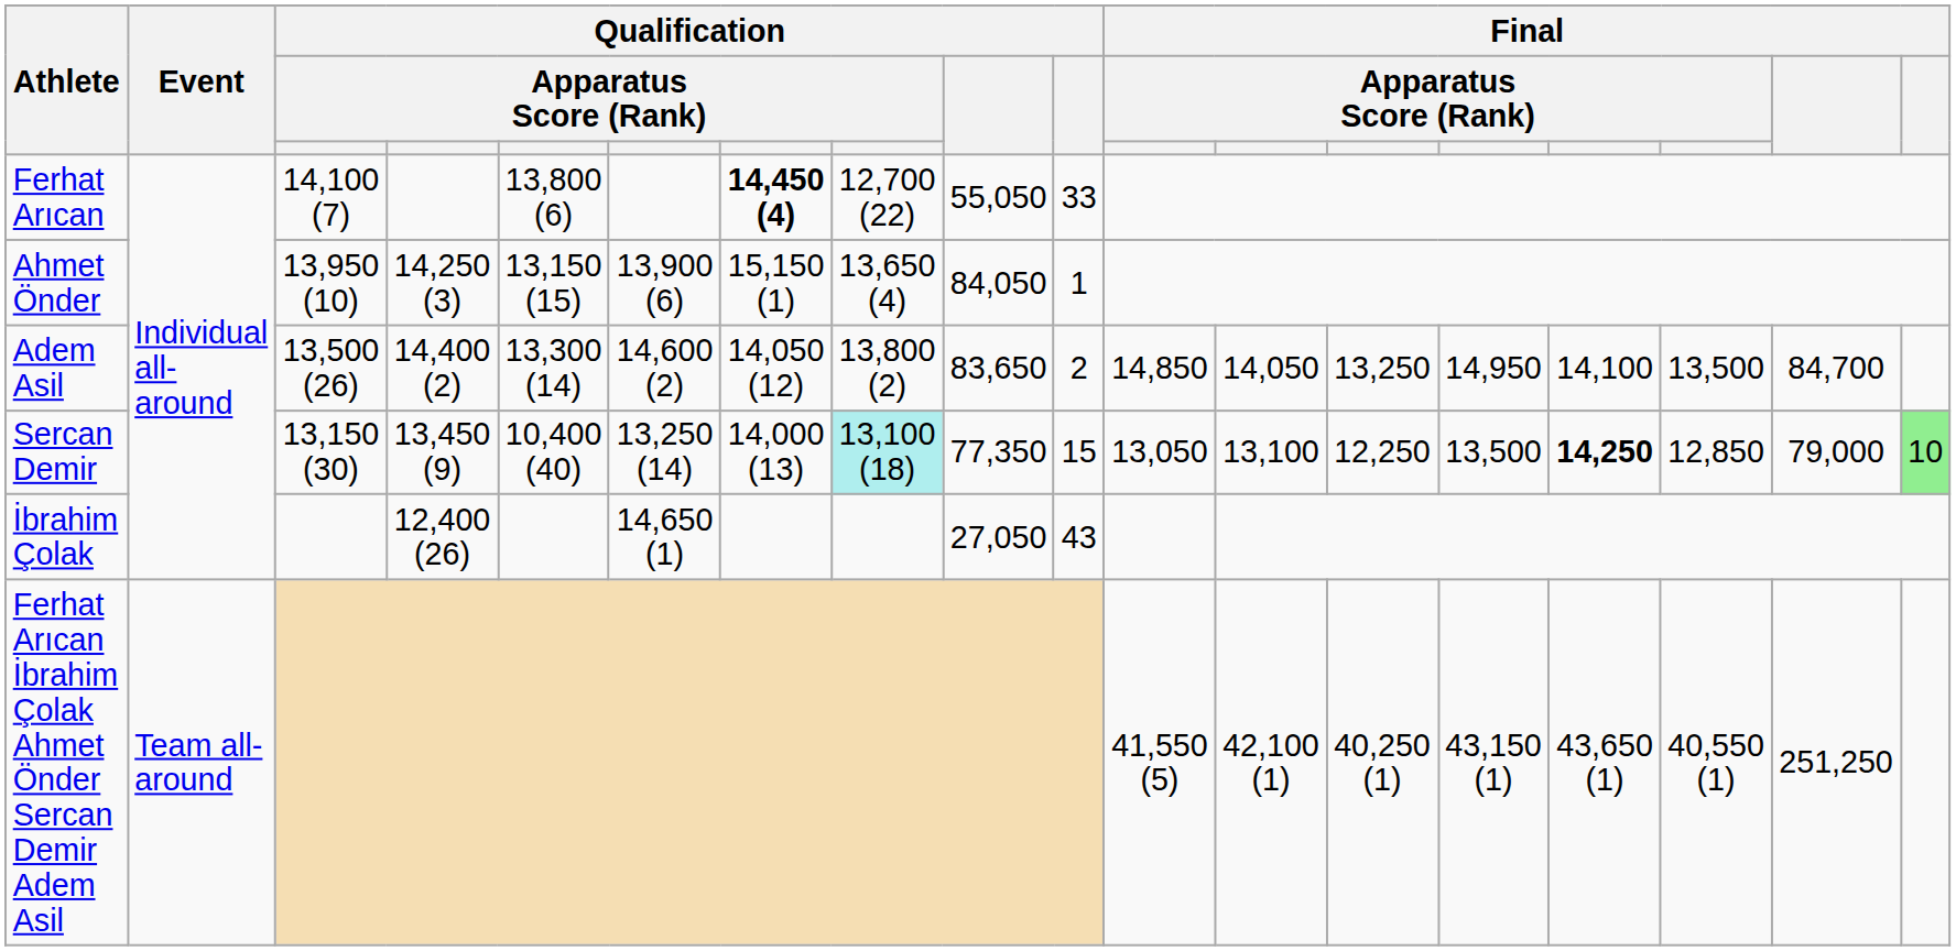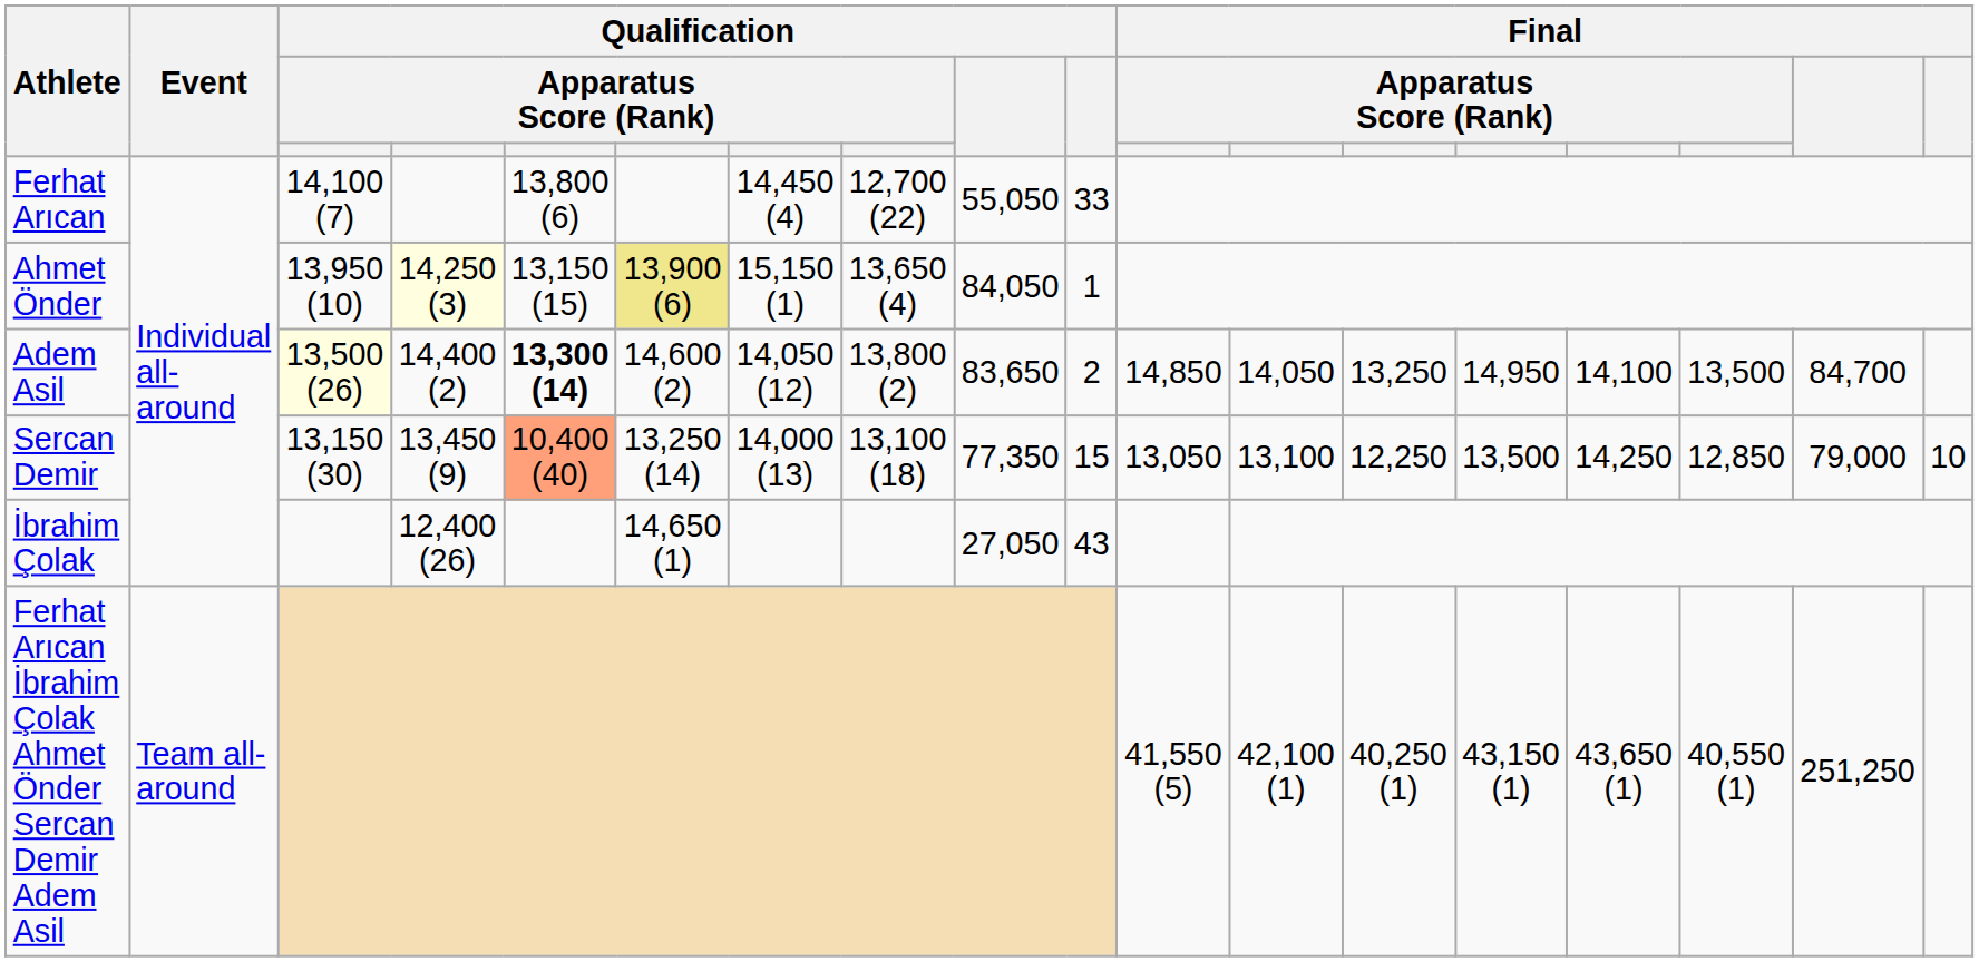row 4 | column 7: bold -> normal
row 5 | column 4: no background -> lightyellow background
row 5 | column 6: no background -> khaki background
row 6 | column 3: no background -> lightyellow background
row 6 | column 5: normal -> bold
row 7 | column 5: no background -> lightsalmon background
row 7 | column 8: paleturquoise background -> no background
row 7 | column 15: bold -> normal
row 7 | column 18: lightgreen background -> no background
